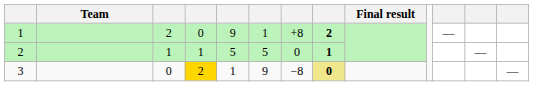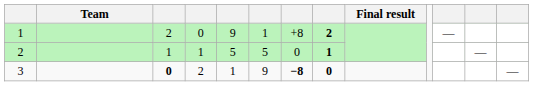3 | column 3: normal -> bold
3 | column 4: gold background -> no background
3 | column 7: normal -> bold
3 | column 8: khaki background -> no background
